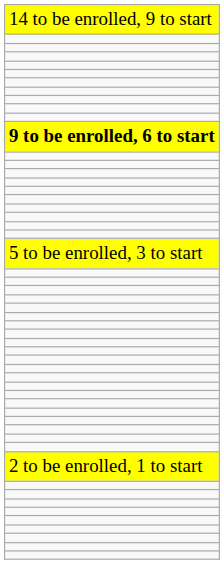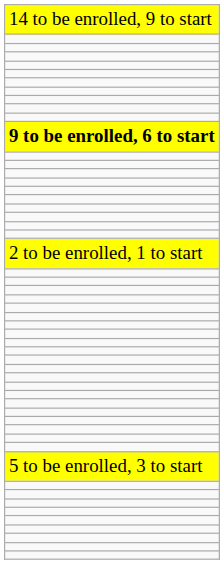row 23 | column 1: 5 to be enrolled, 3 to start -> 2 to be enrolled, 1 to start
row 45 | column 1: 2 to be enrolled, 1 to start -> 5 to be enrolled, 3 to start
